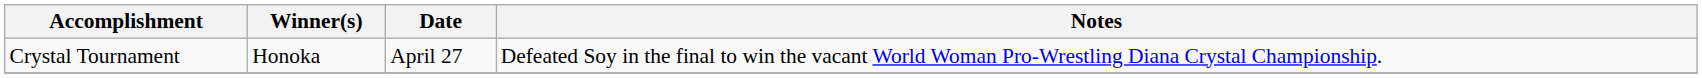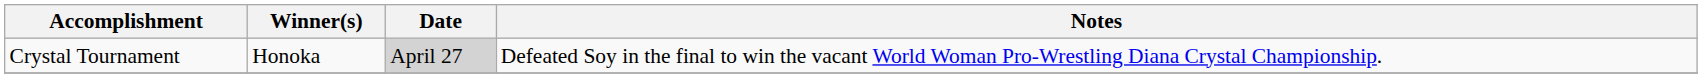Crystal Tournament | Date: no background -> lightgrey background
